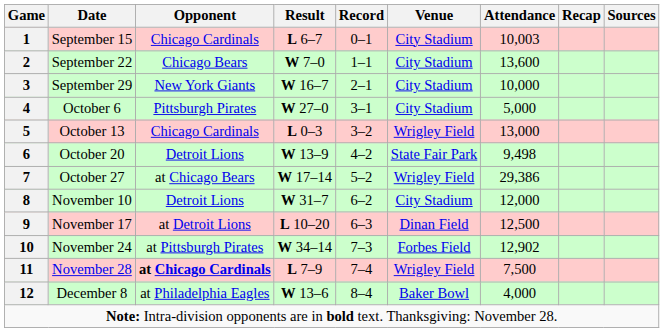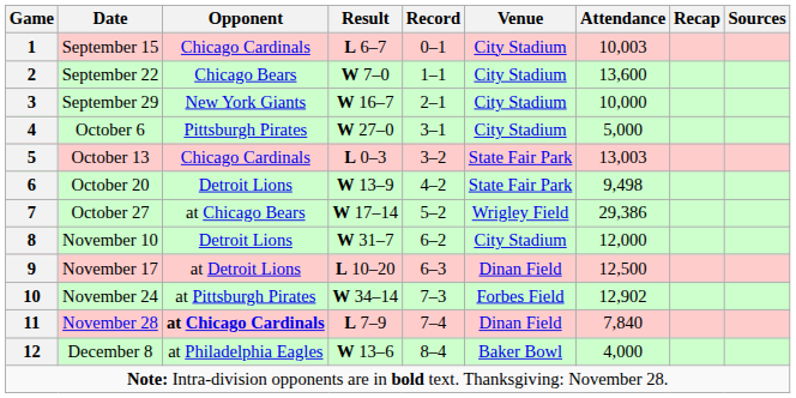5 | Venue: Wrigley Field -> State Fair Park
5 | Attendance: 13,000 -> 13,003
11 | Venue: Wrigley Field -> Dinan Field
11 | Attendance: 7,500 -> 7,840
